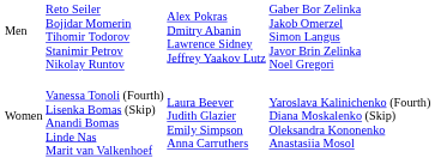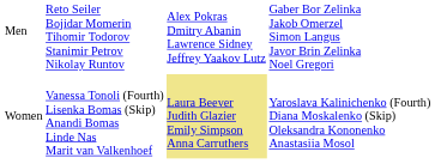Women | column 3: no background -> khaki background
